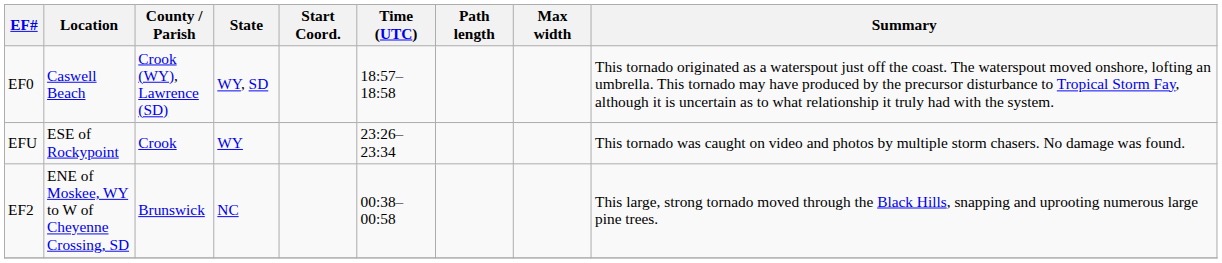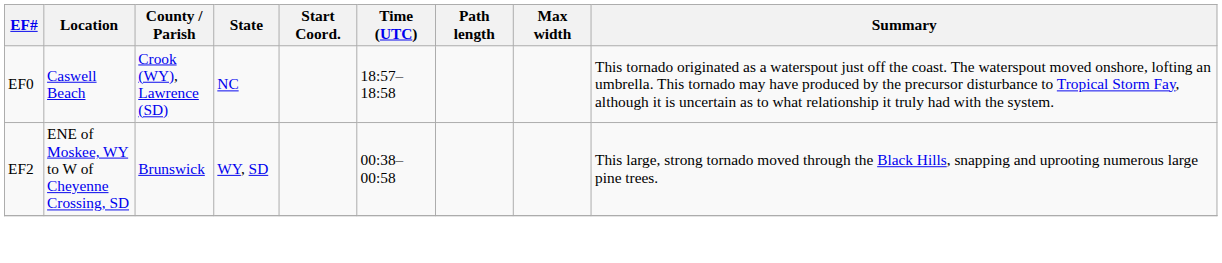EF0 | State: WY, SD -> NC
- row: EFU | ESE of Rockypoint | Crook | WY | 23:26–23:34 | This tornado was caught on video and photos by multiple storm chasers. No damage was found.
EF2 | State: NC -> WY, SD
